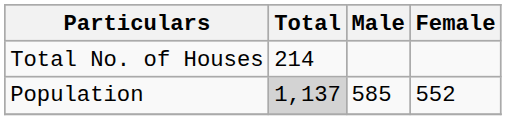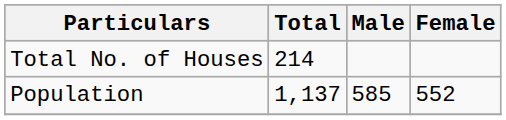Population | Total: lightgrey background -> no background
